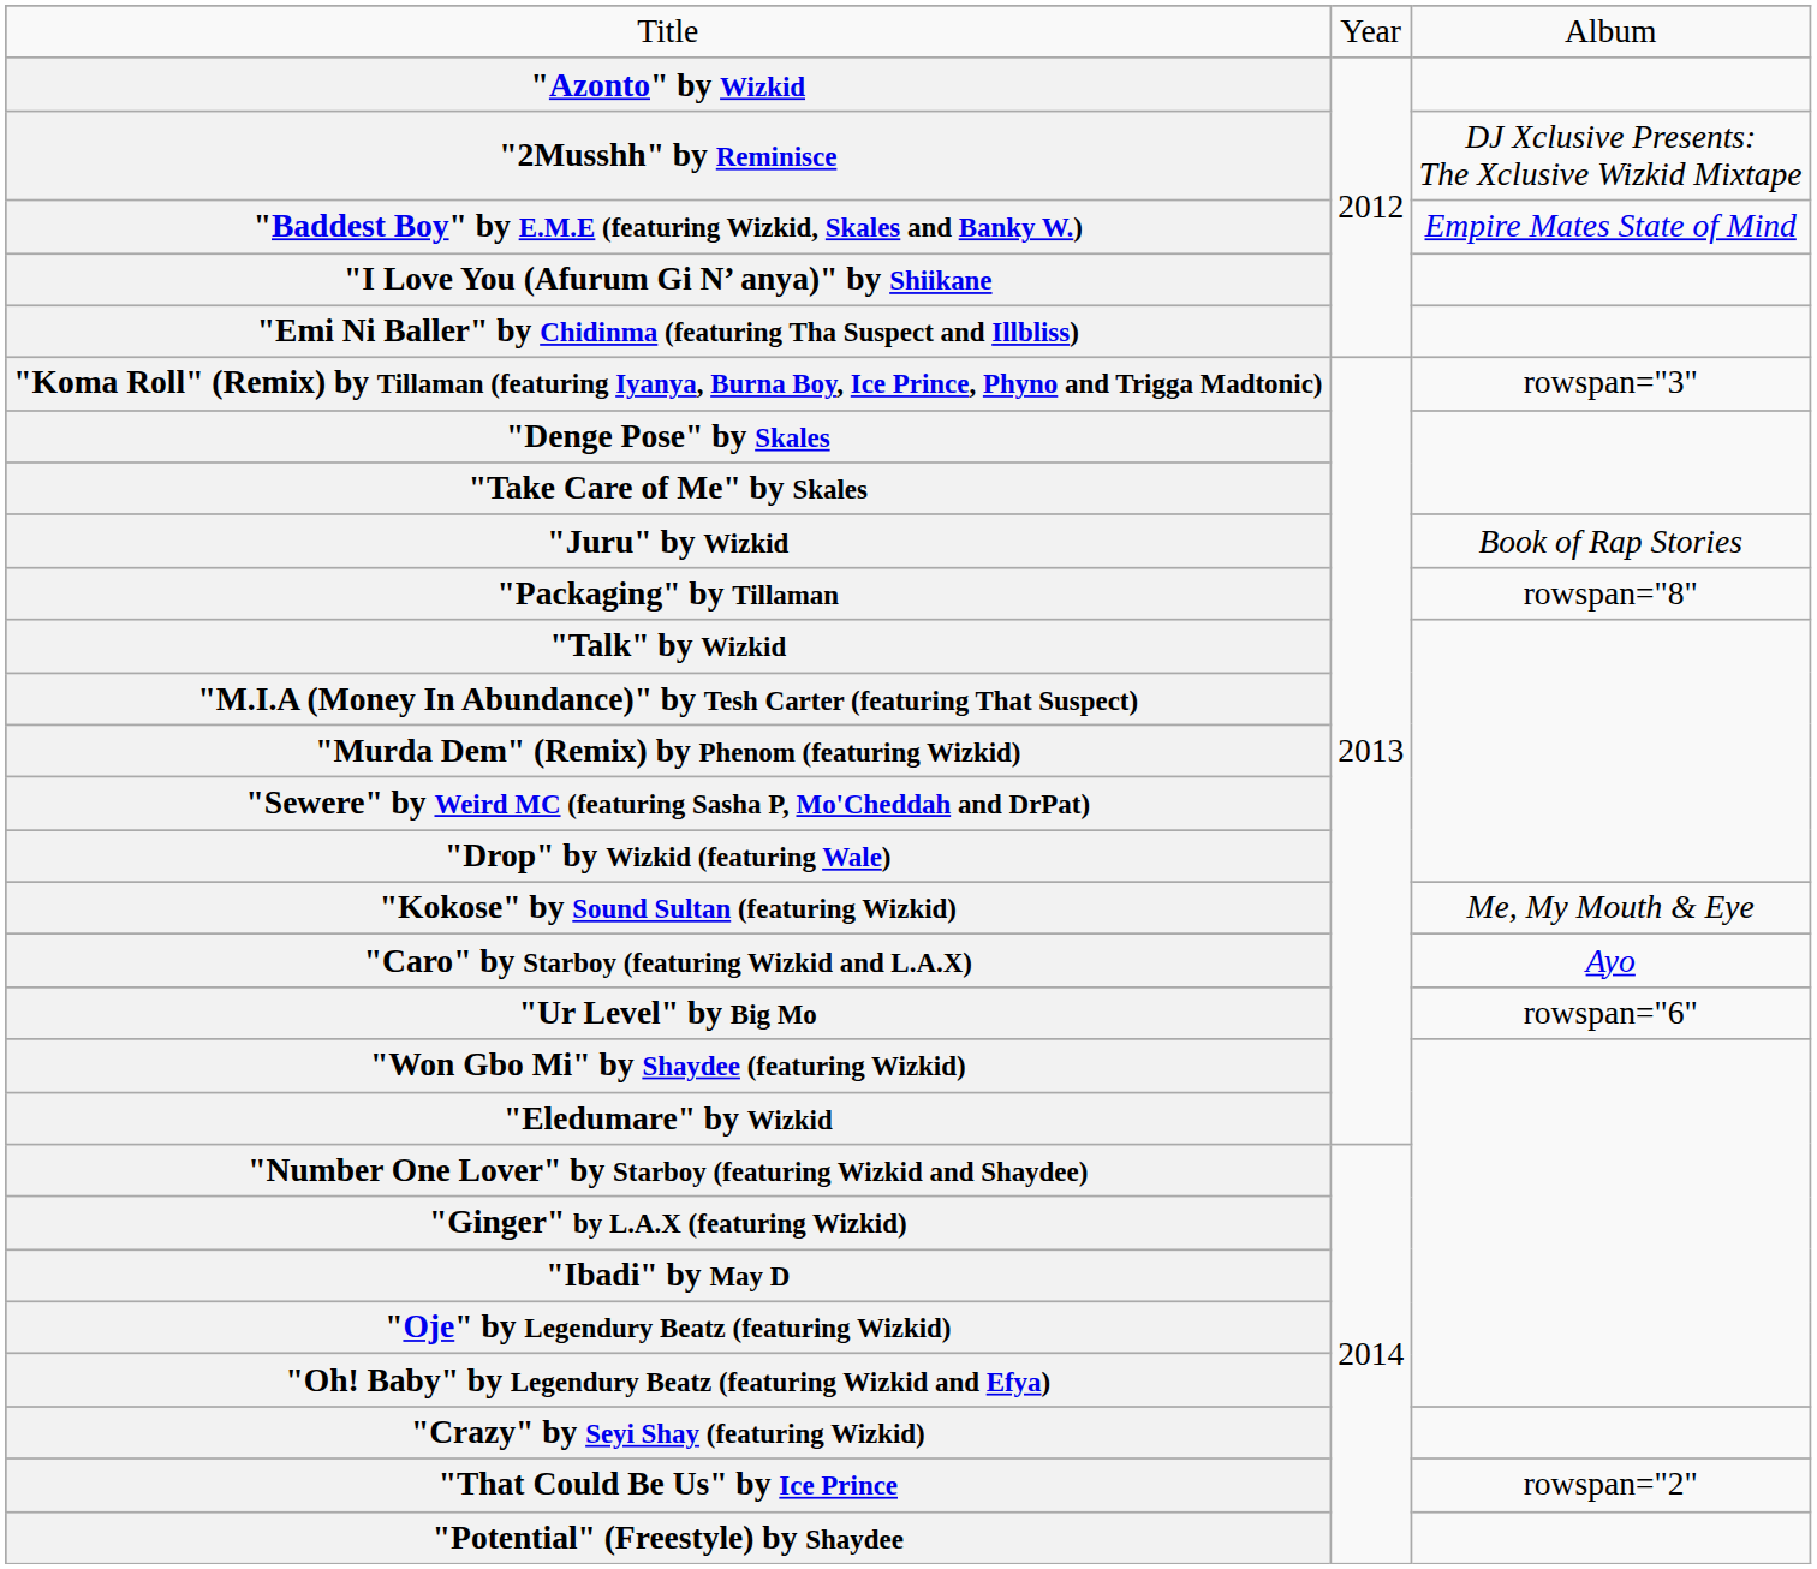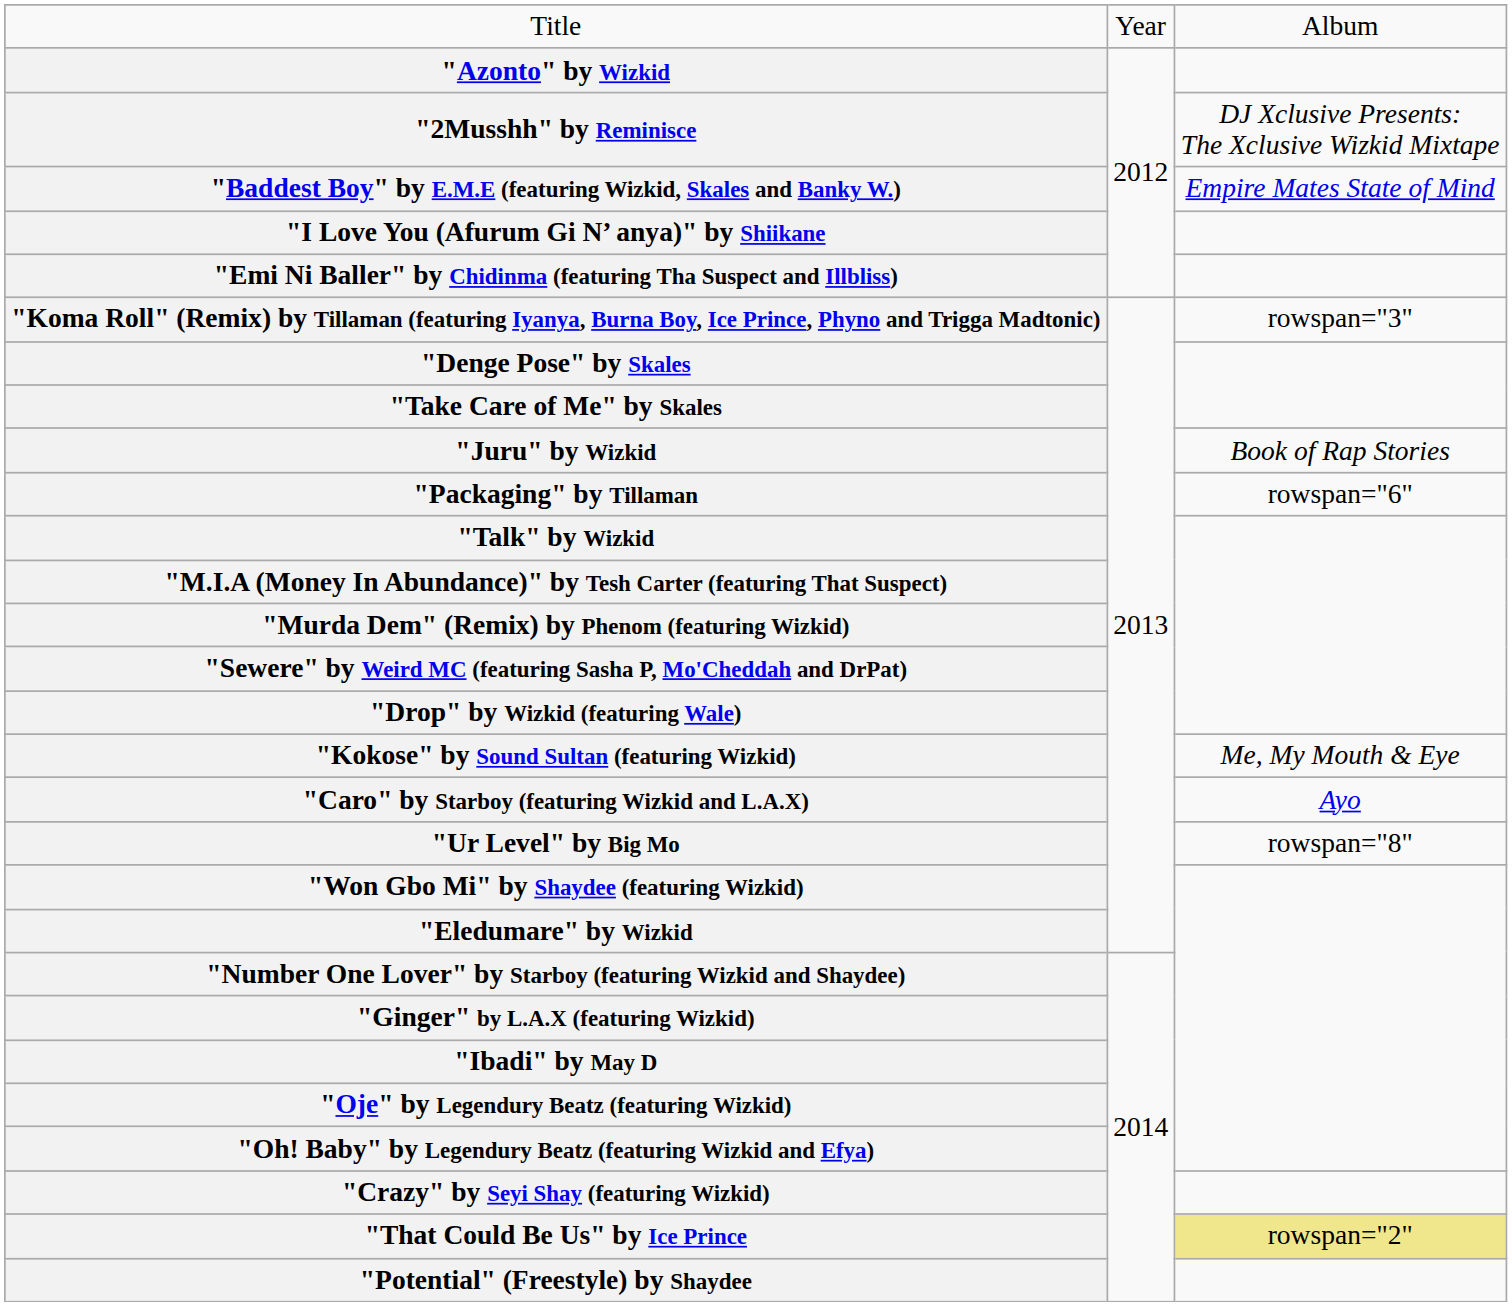"Packaging" by Tillaman | column 3: rowspan="8" -> rowspan="6"
"Ur Level" by Big Mo | column 3: rowspan="6" -> rowspan="8"
"That Could Be Us" by Ice Prince | column 3: no background -> khaki background
